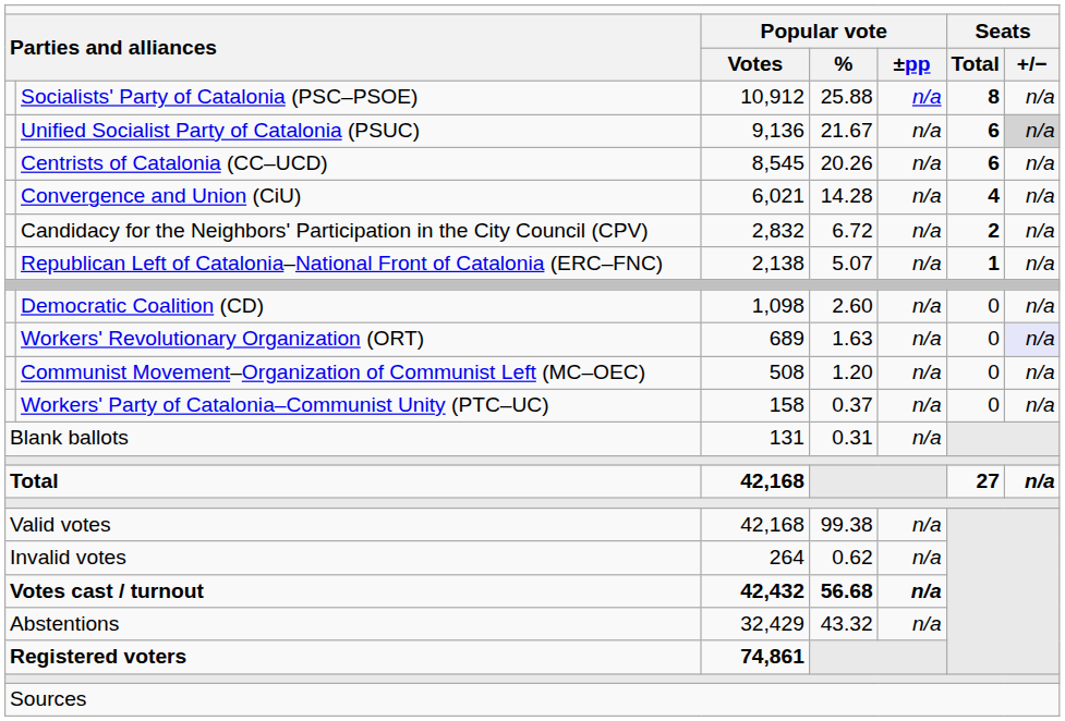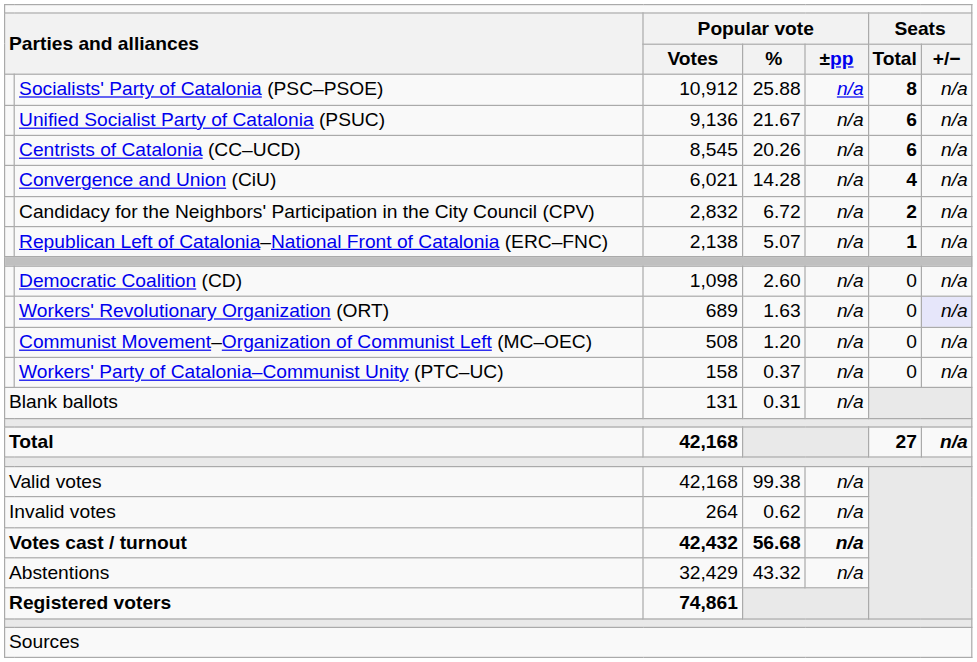Unified Socialist Party of Catalonia (PSUC) | column 7: lightgrey background -> no background
